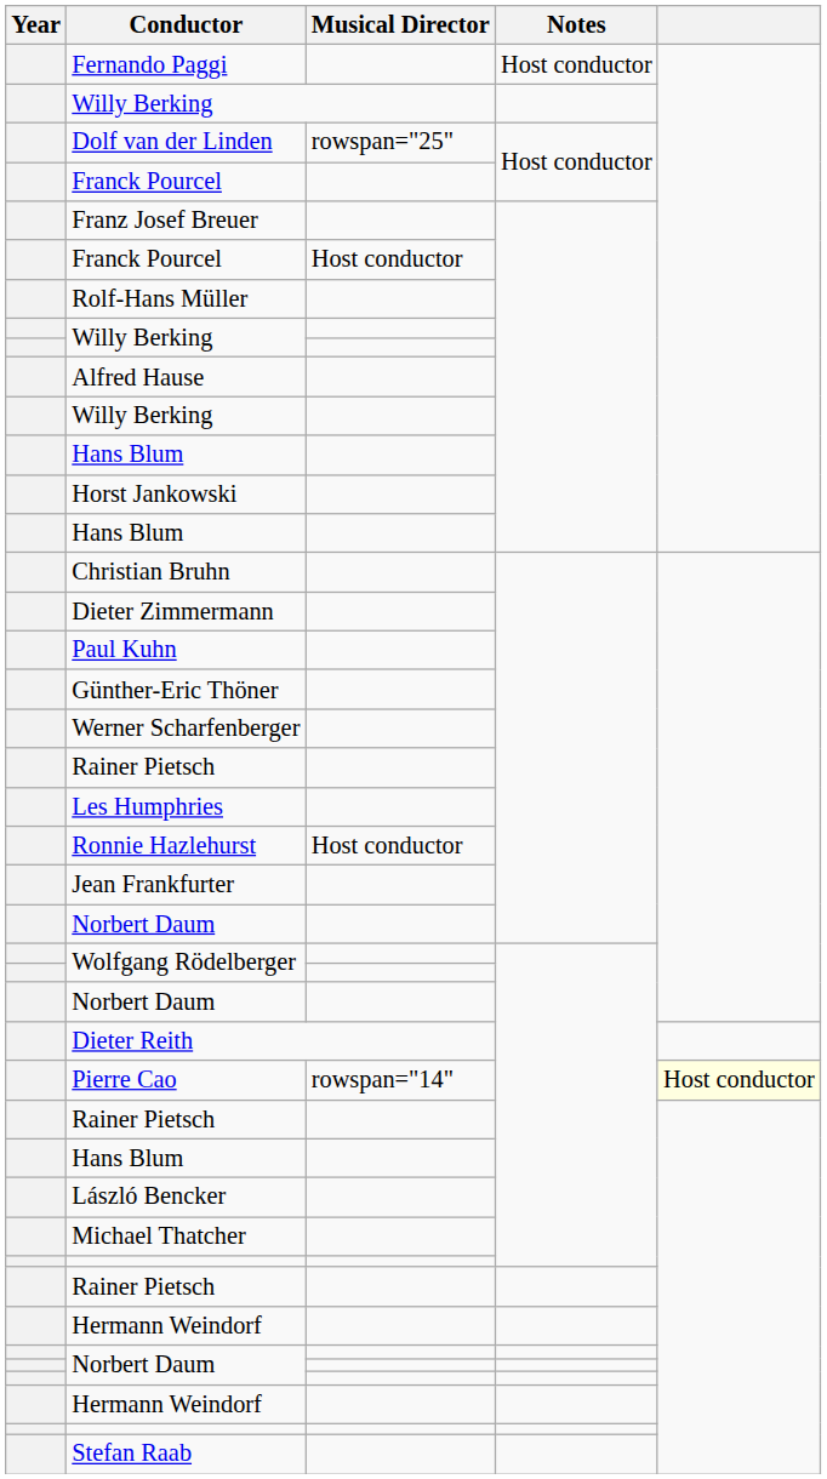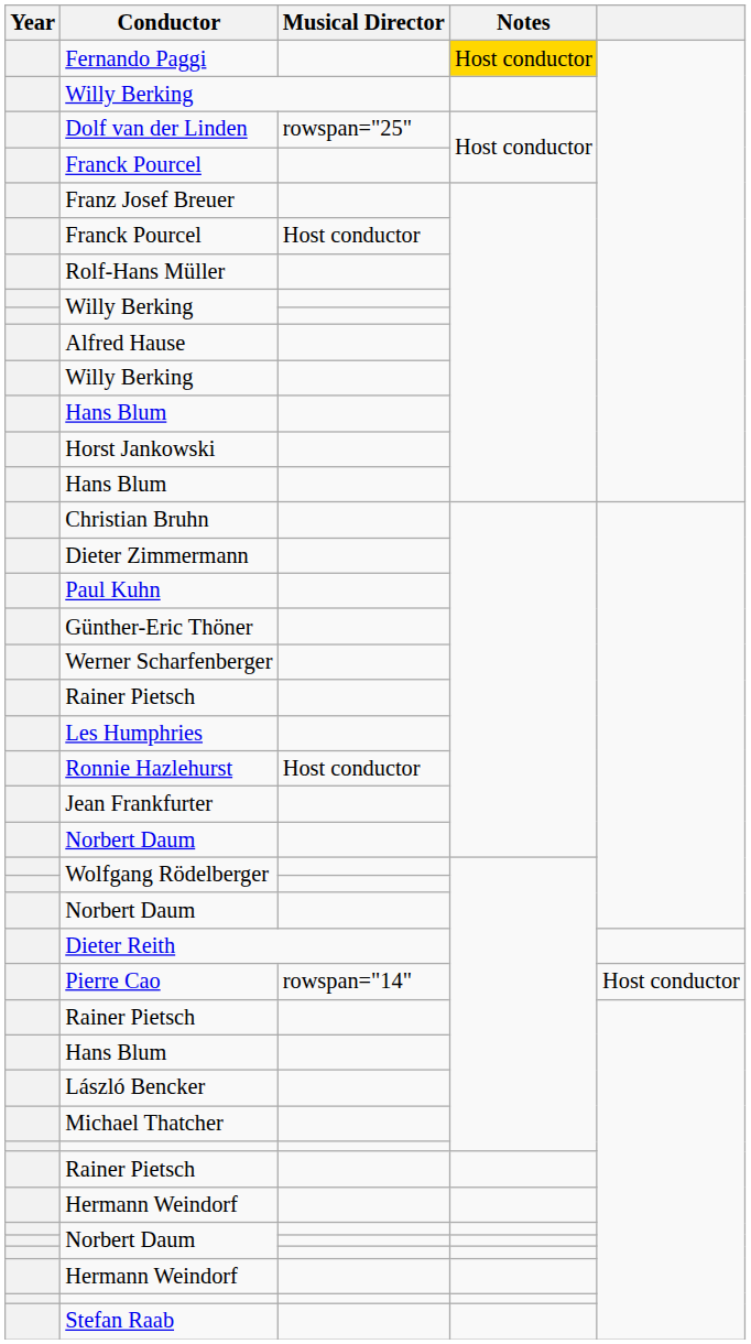Fernando Paggi | Notes: no background -> gold background
Pierre Cao | column 5: lightyellow background -> no background
